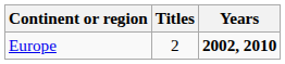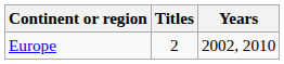Europe | Years: bold -> normal
